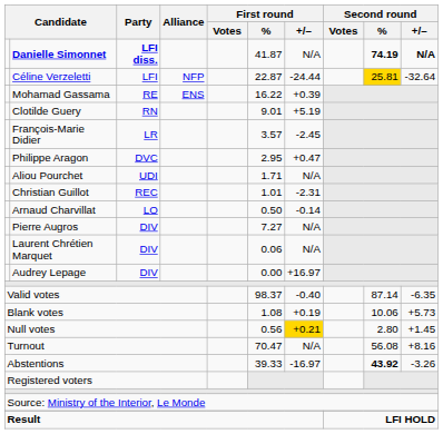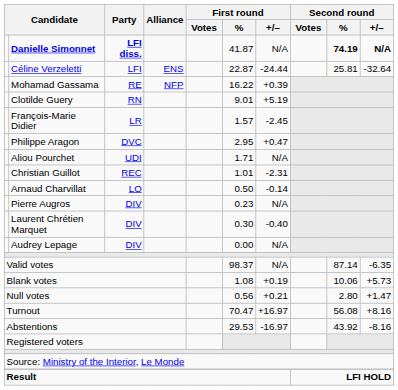Céline Verzeletti | Alliance: NFP -> ENS
Céline Verzeletti | Second round / %: gold background -> no background
Mohamad Gassama | Alliance: ENS -> NFP
François-Marie Didier | First round / %: 3.57 -> 1.57
Pierre Augros | First round / %: 7.27 -> 0.23
Laurent Chrétien Marquet | First round / %: 0.06 -> 0.30
Laurent Chrétien Marquet | First round / +/–: N/A -> -0.40
Audrey Lepage | First round / +/–: +16.97 -> N/A
Valid votes | First round / +/–: -0.40 -> N/A
Null votes | First round / +/–: gold background -> no background
Null votes | Second round / +/–: +1.45 -> +1.47
Turnout | First round / +/–: N/A -> +16.97
Abstentions | First round / %: 39.33 -> 29.53
Abstentions | Second round / %: bold -> normal
Abstentions | Second round / +/–: -3.26 -> -8.16
